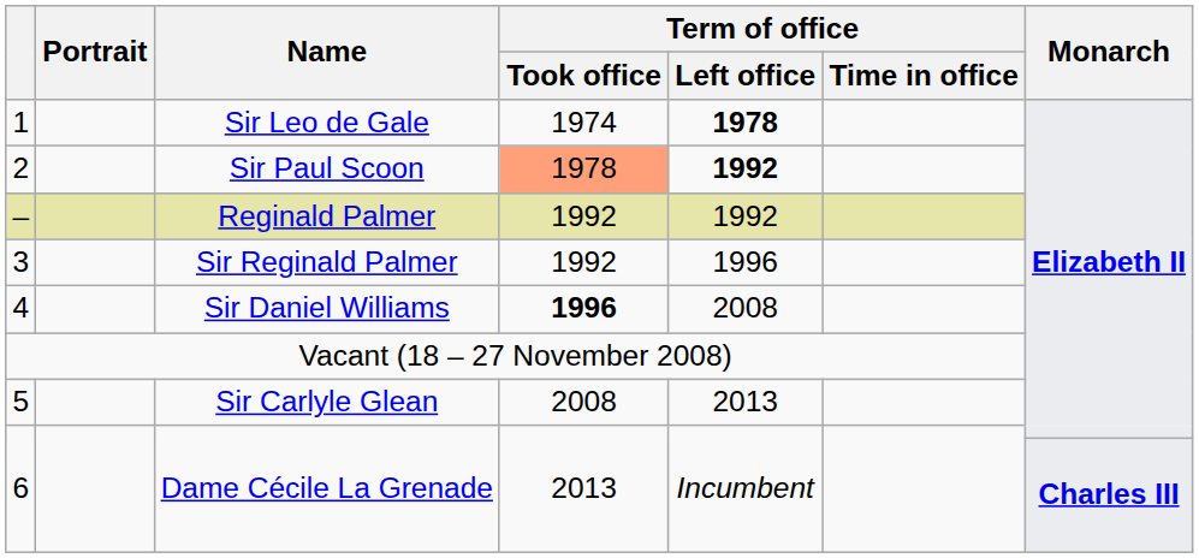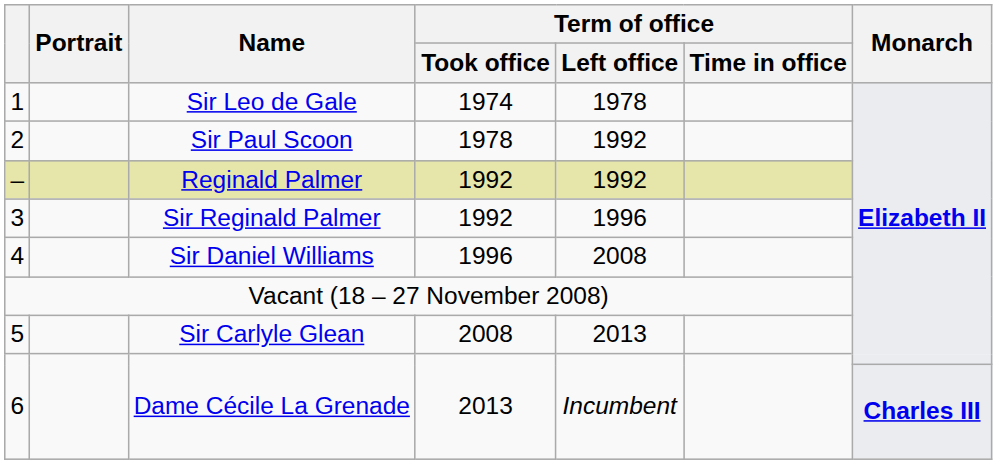1 | Term of office / Left office: bold -> normal
2 | Term of office / Took office: lightsalmon background -> no background
2 | Term of office / Left office: bold -> normal
4 | Term of office / Took office: bold -> normal
